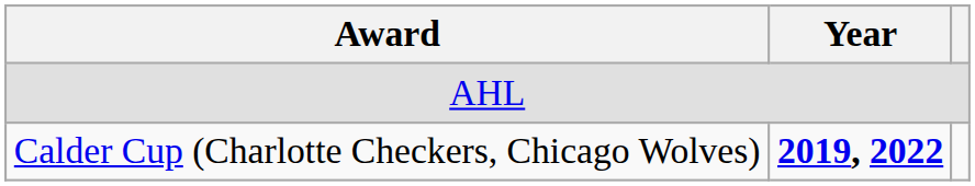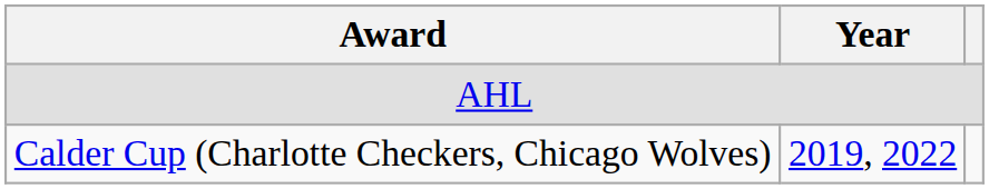Calder Cup (Charlotte Checkers, Chicago Wolves) | Year: bold -> normal
